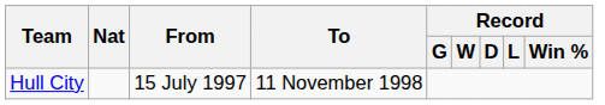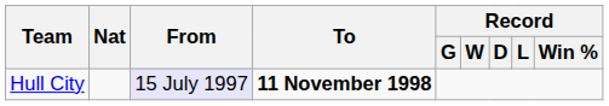Hull City | From: no background -> lavender background
Hull City | To: normal -> bold
